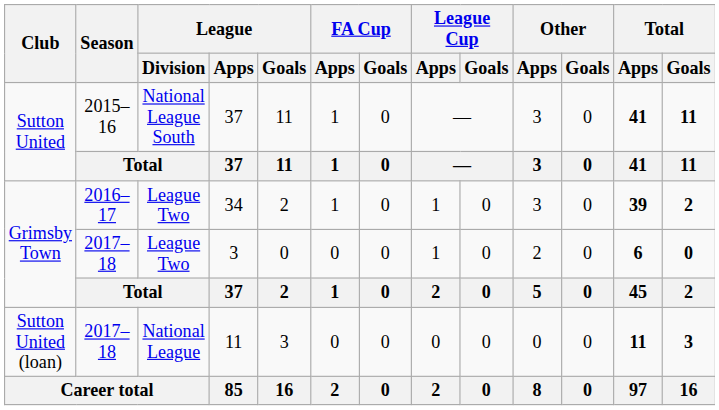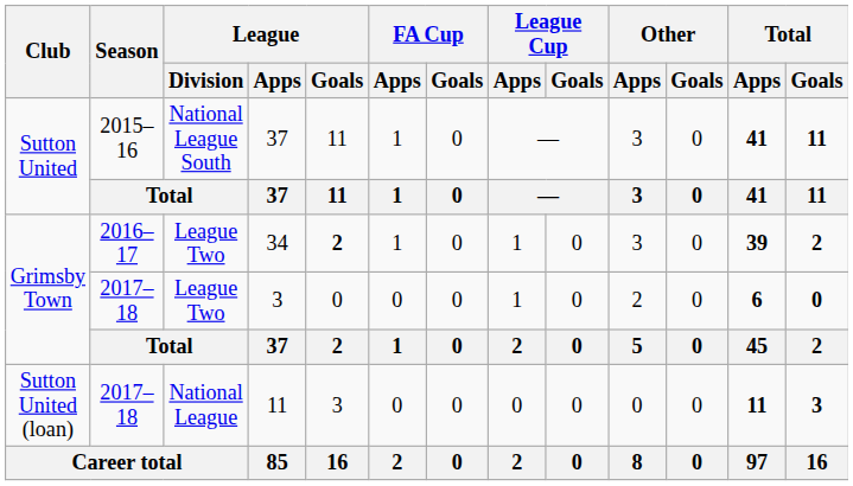34 | League / Goals: normal -> bold
